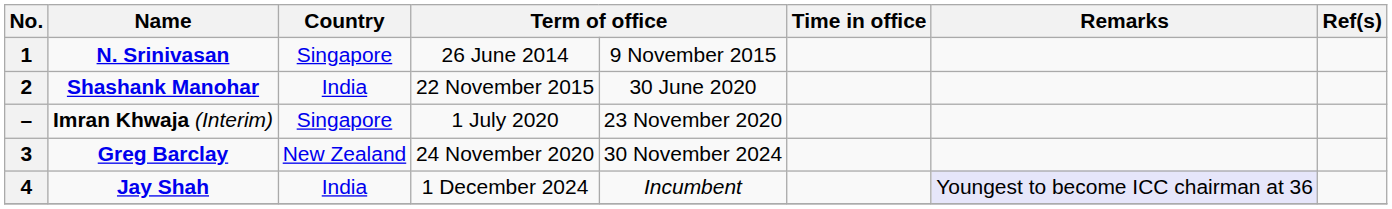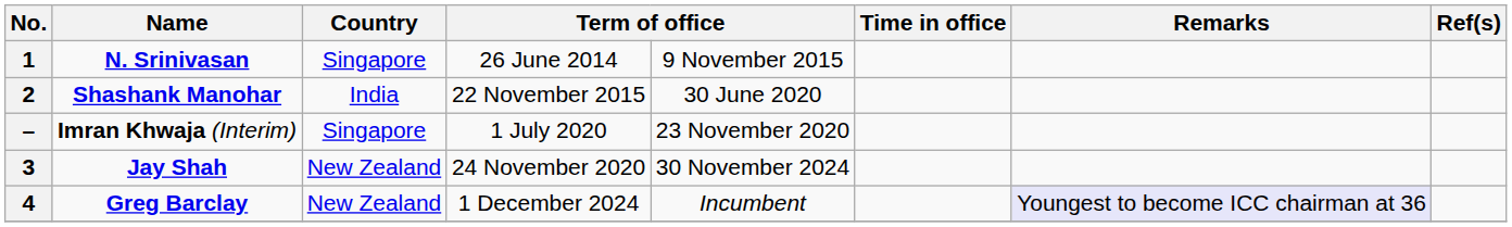3 | Name: Greg Barclay -> Jay Shah
4 | Name: Jay Shah -> Greg Barclay
4 | Country: India -> New Zealand
